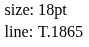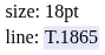line: | column 2: no background -> lavender background
